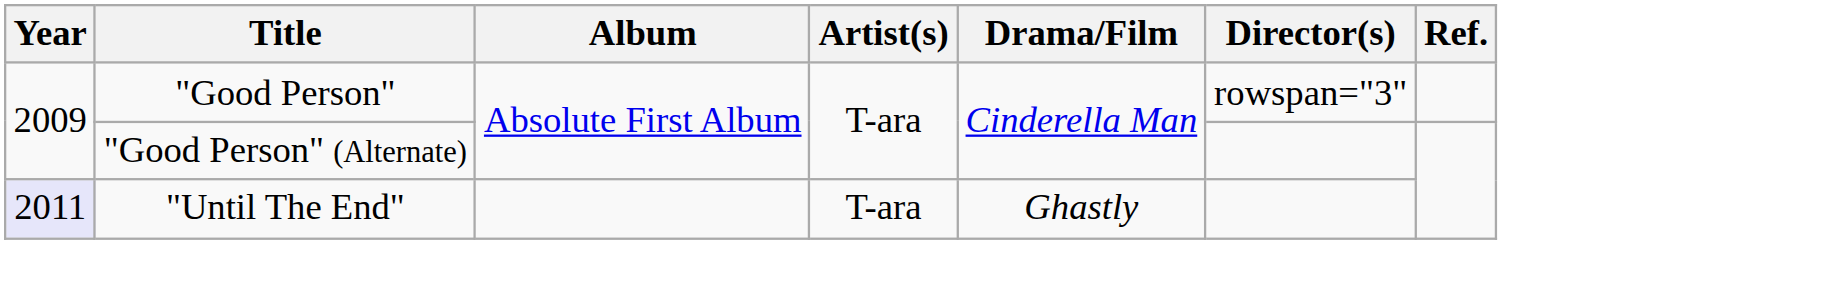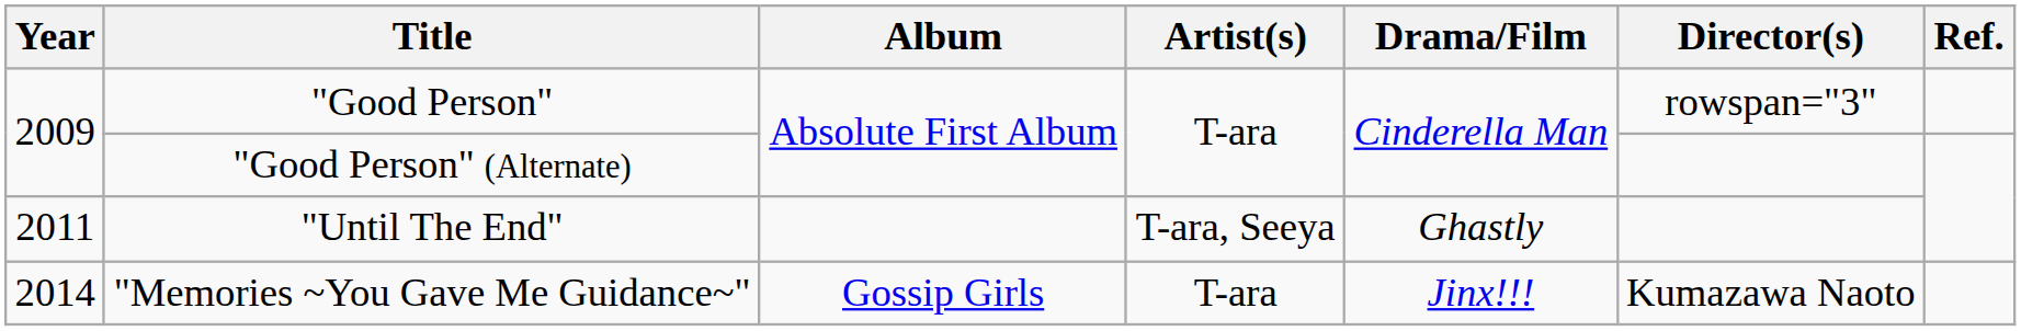"Until The End" | Year: lavender background -> no background
"Until The End" | Artist(s): T-ara -> T-ara, Seeya
+ row: 2014 | "Memories ~You Gave Me Guidance~" | Gossip Girls | T-ara | Jinx!!! | Kumazawa Naoto
